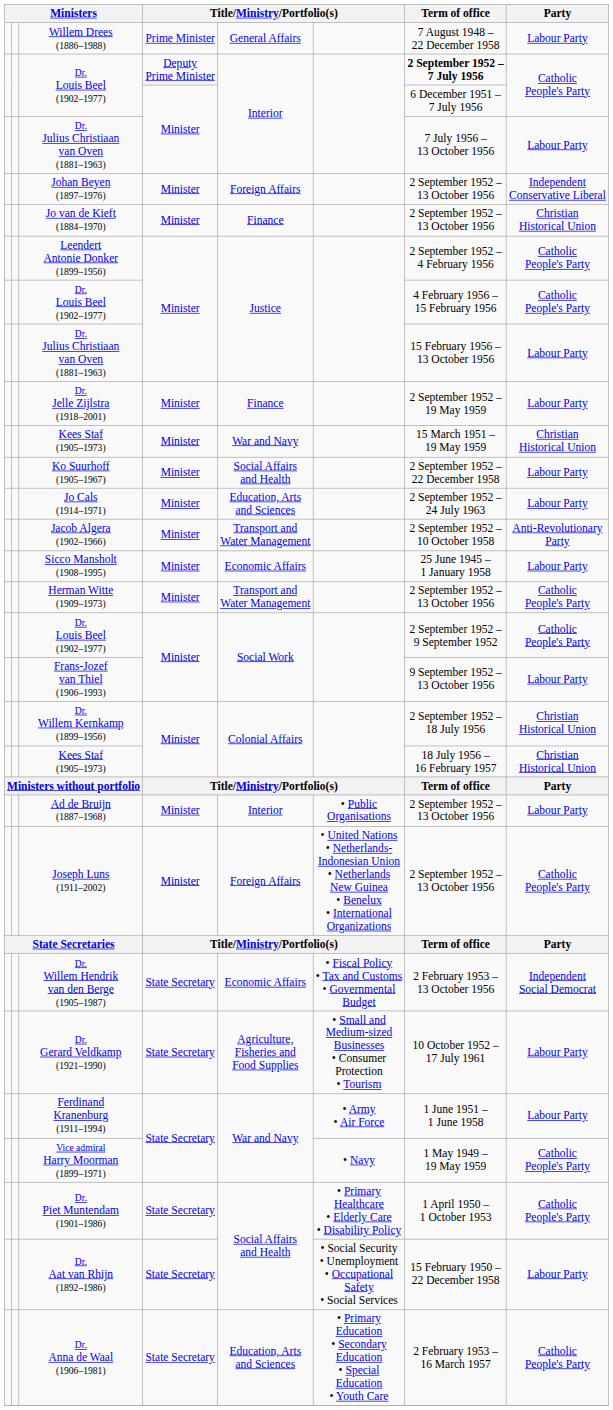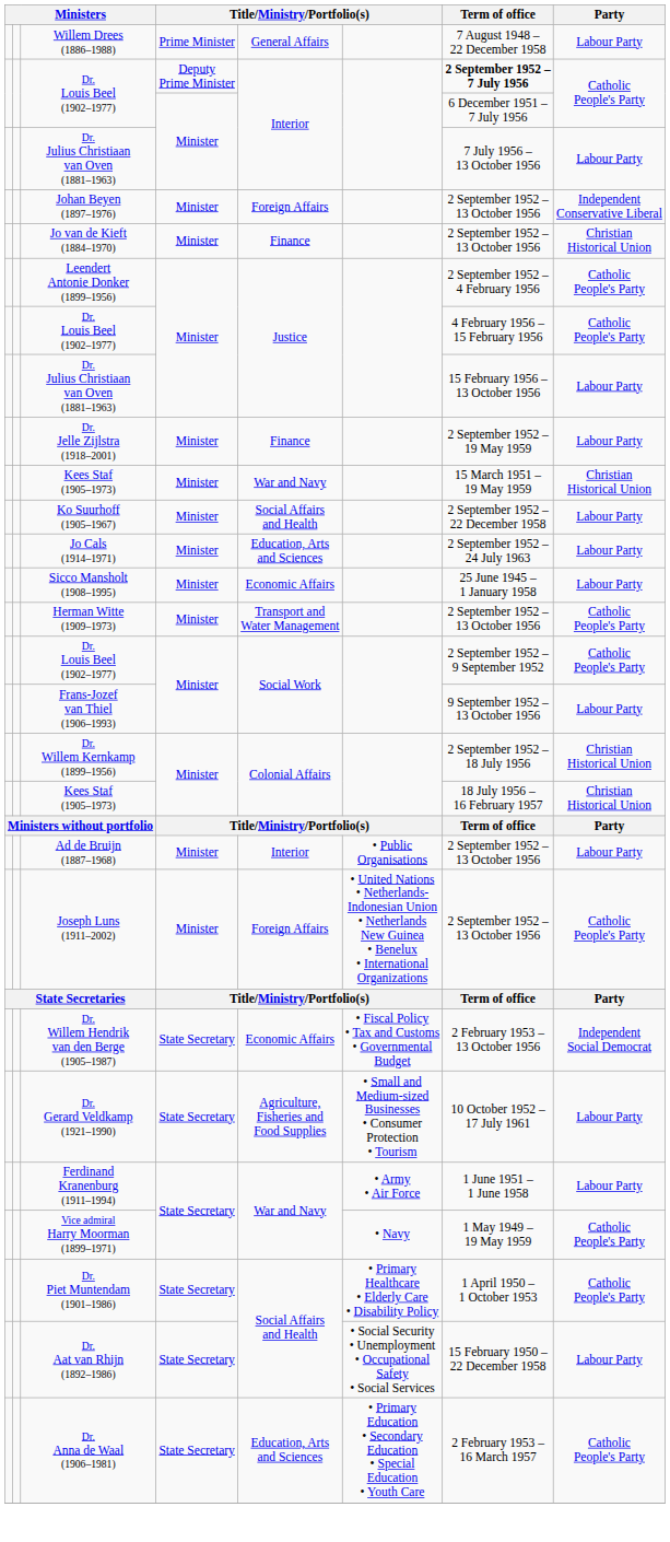- row: Jacob Algera (1902–1966) | Minister | Transport and Water Management | 2 September 1952 – 10 October 1958 | Anti-Revolutionary Party
